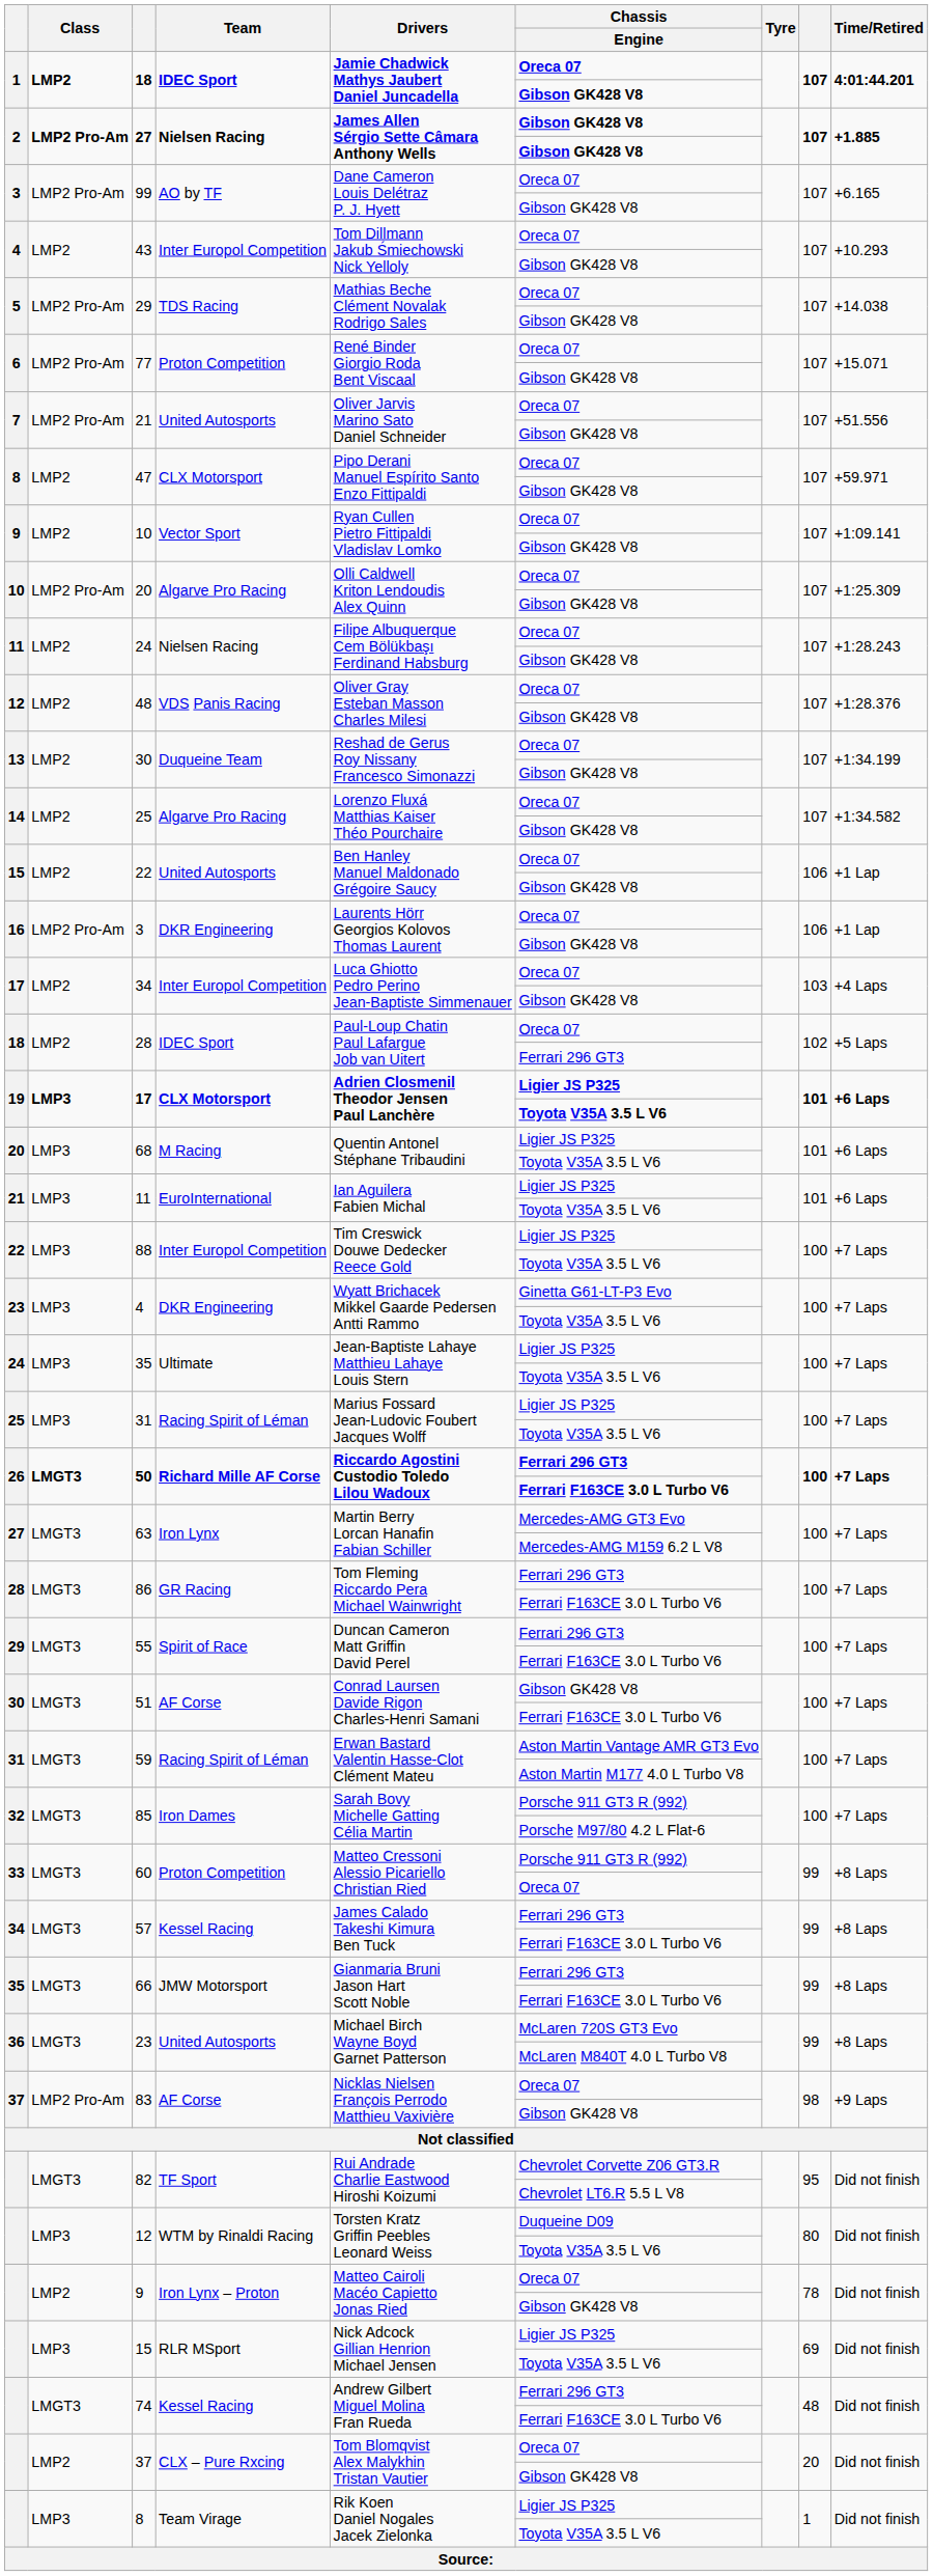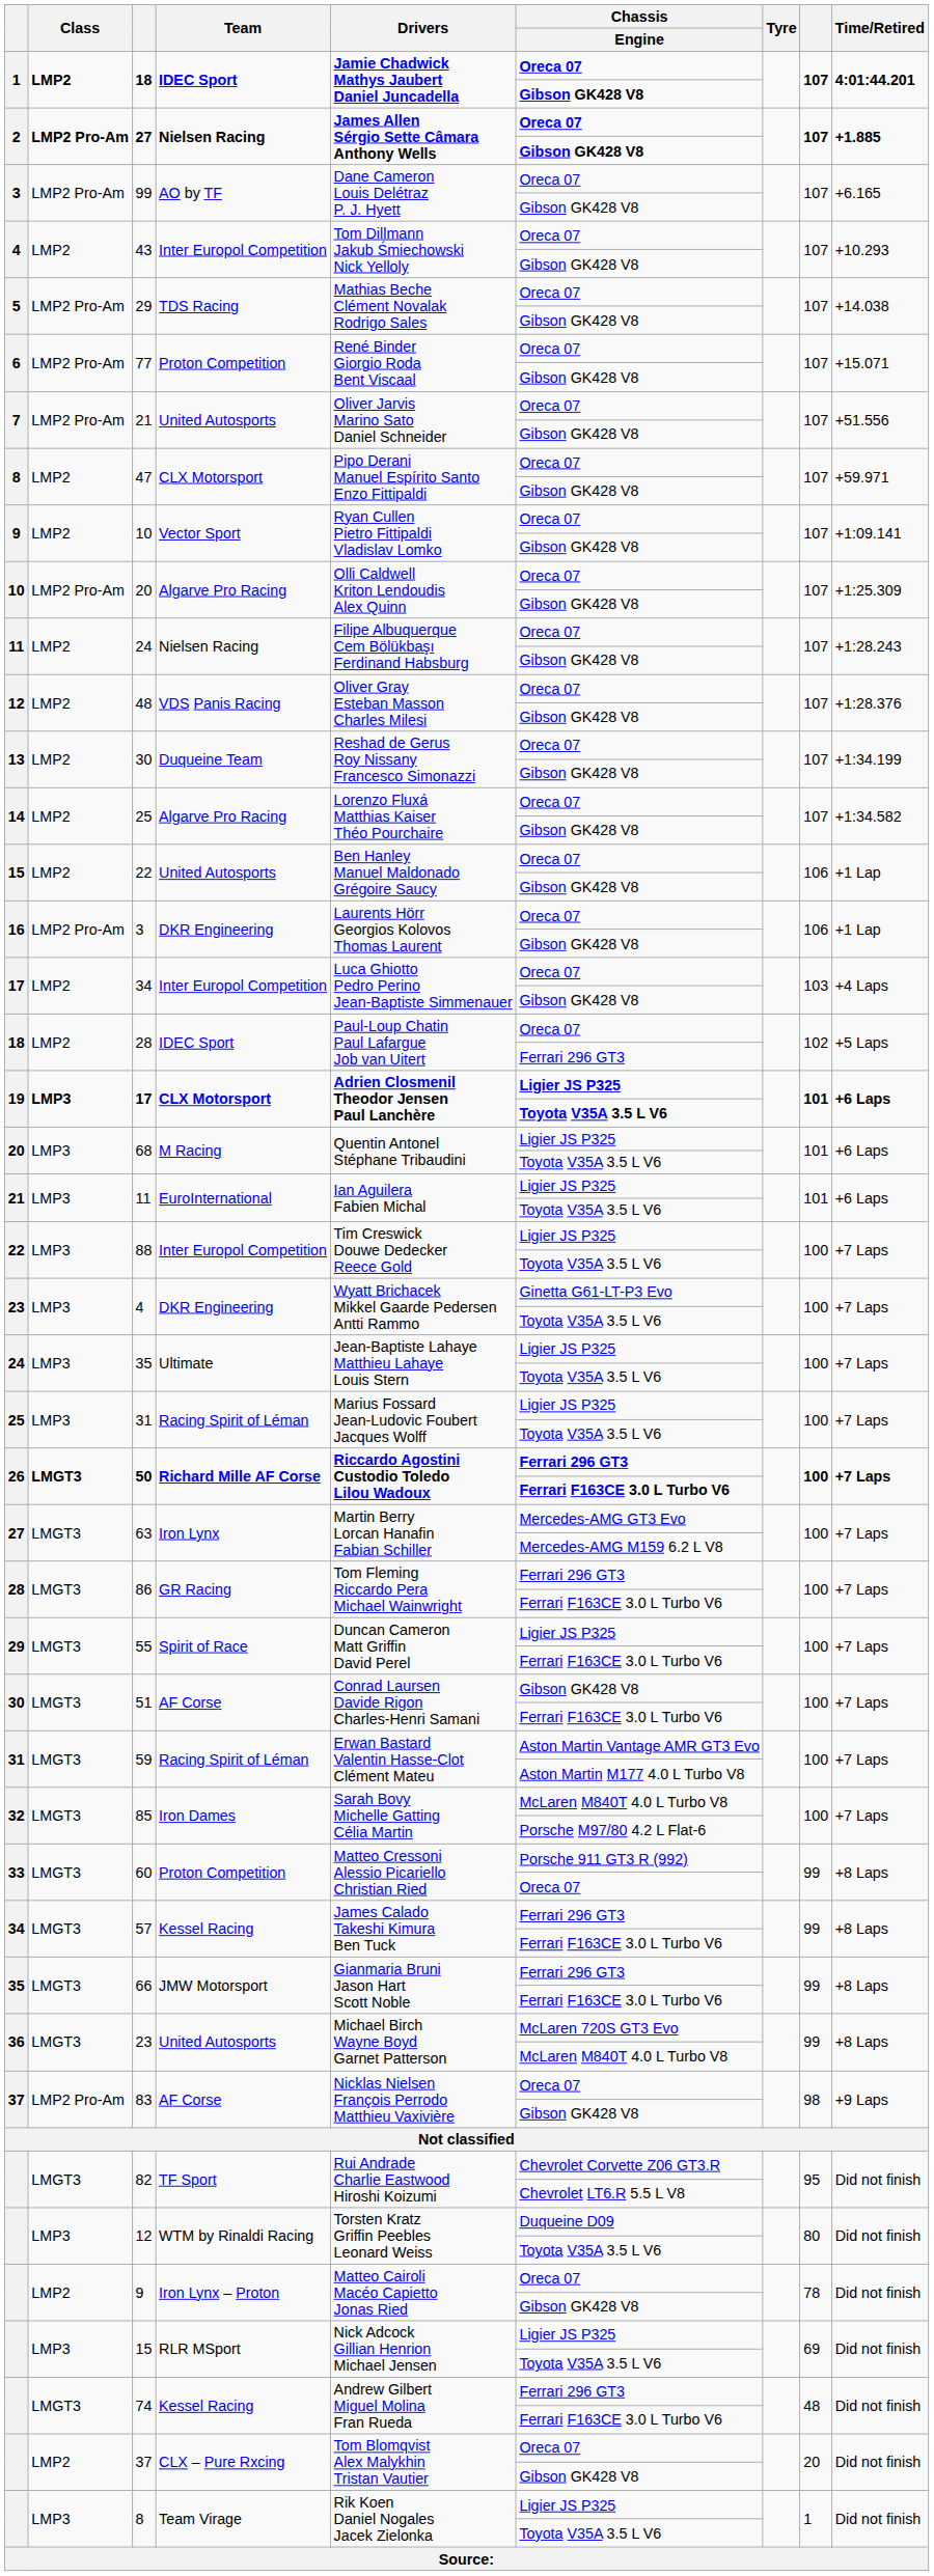row 5 | Chassis / Engine: Gibson GK428 V8 -> Oreca 07
row 59 | Chassis / Engine: Ferrari 296 GT3 -> Ligier JS P325
row 65 | Chassis / Engine: Porsche 911 GT3 R (992) -> McLaren M840T 4.0 L Turbo V8
